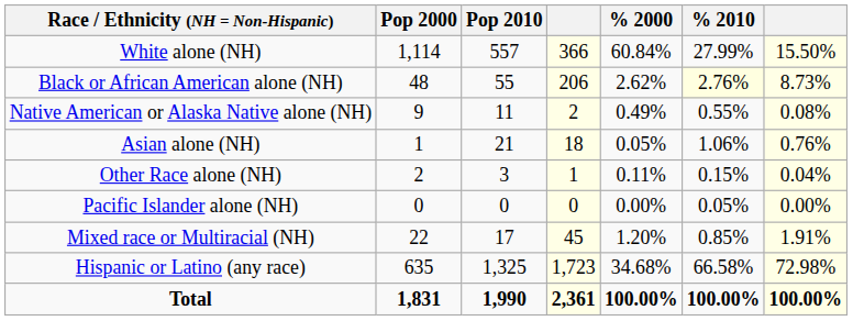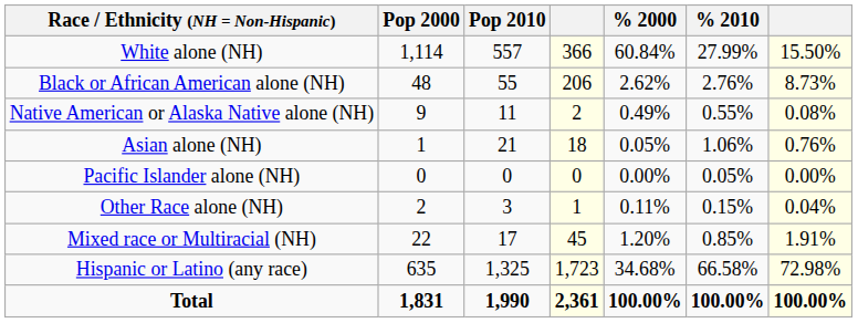Black or African American alone (NH) | % 2010: lightyellow background -> no background
rows swapped: Pacific Islander alone (NH) <-> Other Race alone (NH)
